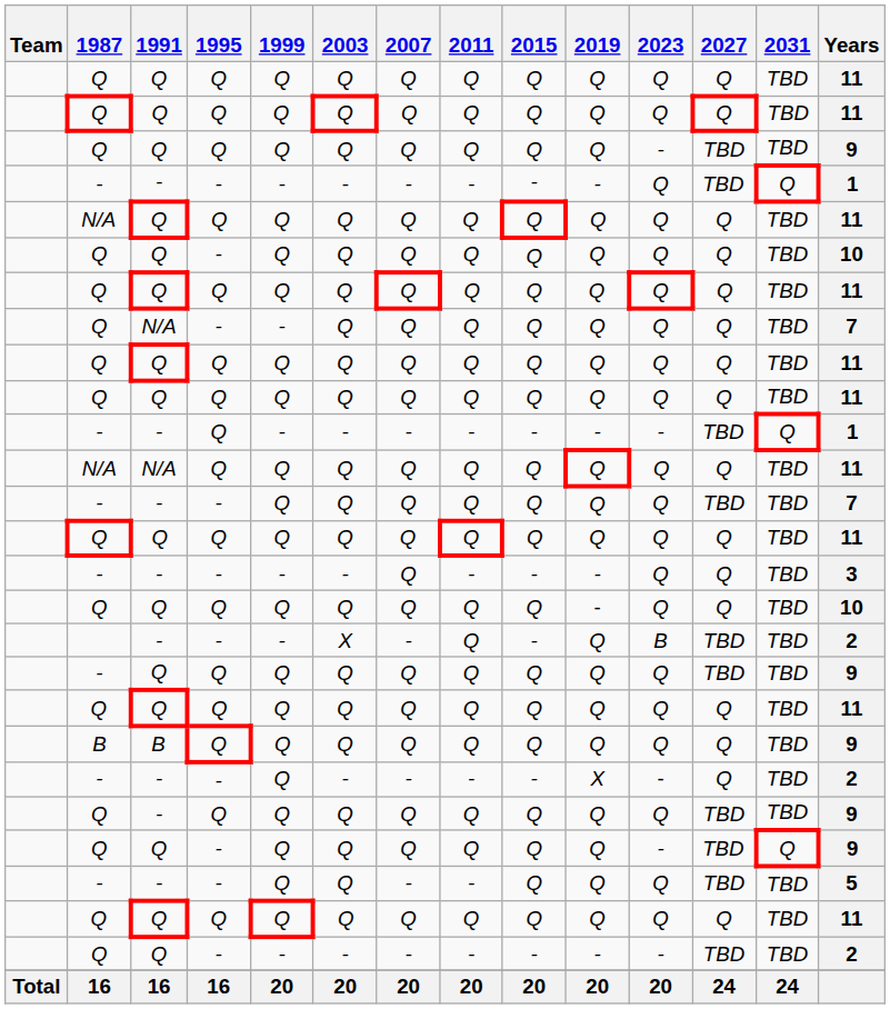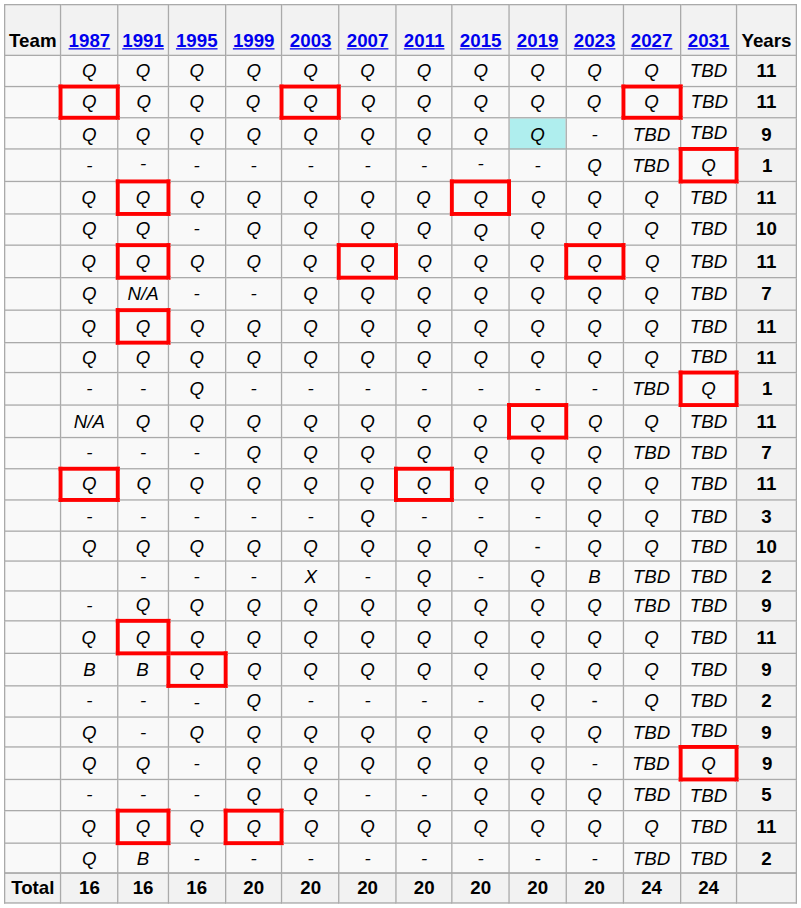row 4 | 2019: no background -> paleturquoise background
row 6 | 1987: N/A -> Q
row 13 | 1991: N/A -> Q
row 22 | 2019: X -> Q
row 27 | 1991: Q -> B
